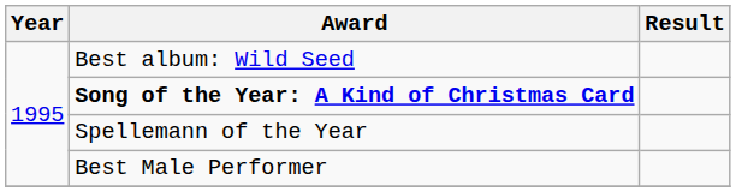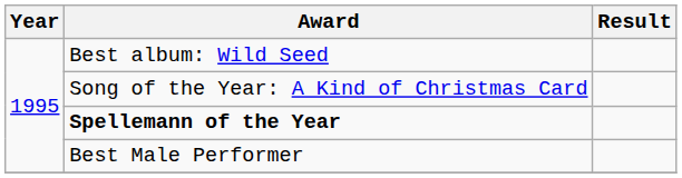Song of the Year: A Kind of Christmas Card | Award: bold -> normal
Spellemann of the Year | Award: normal -> bold
